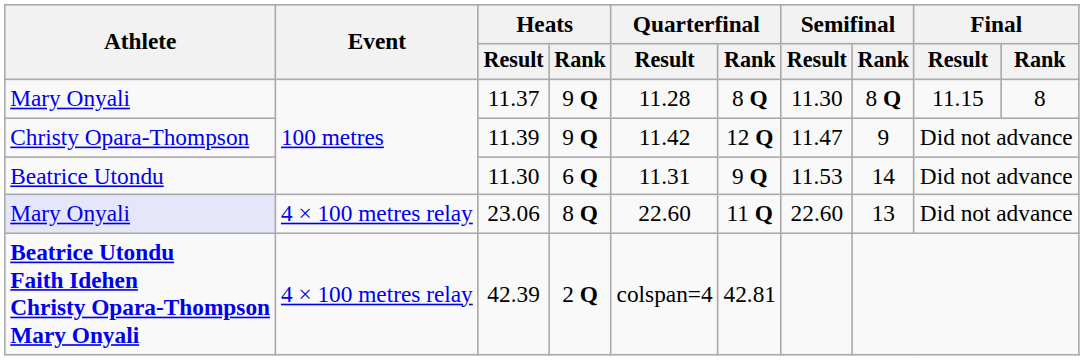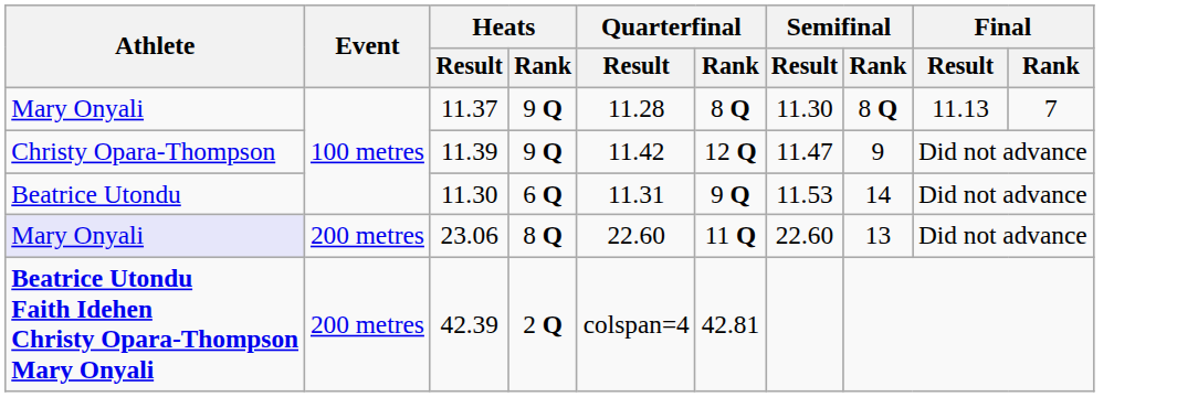11.37 | Final / Result: 11.15 -> 11.13
11.37 | Final / Rank: 8 -> 7
23.06 | Event: 4 × 100 metres relay -> 200 metres
42.39 | Event: 4 × 100 metres relay -> 200 metres
